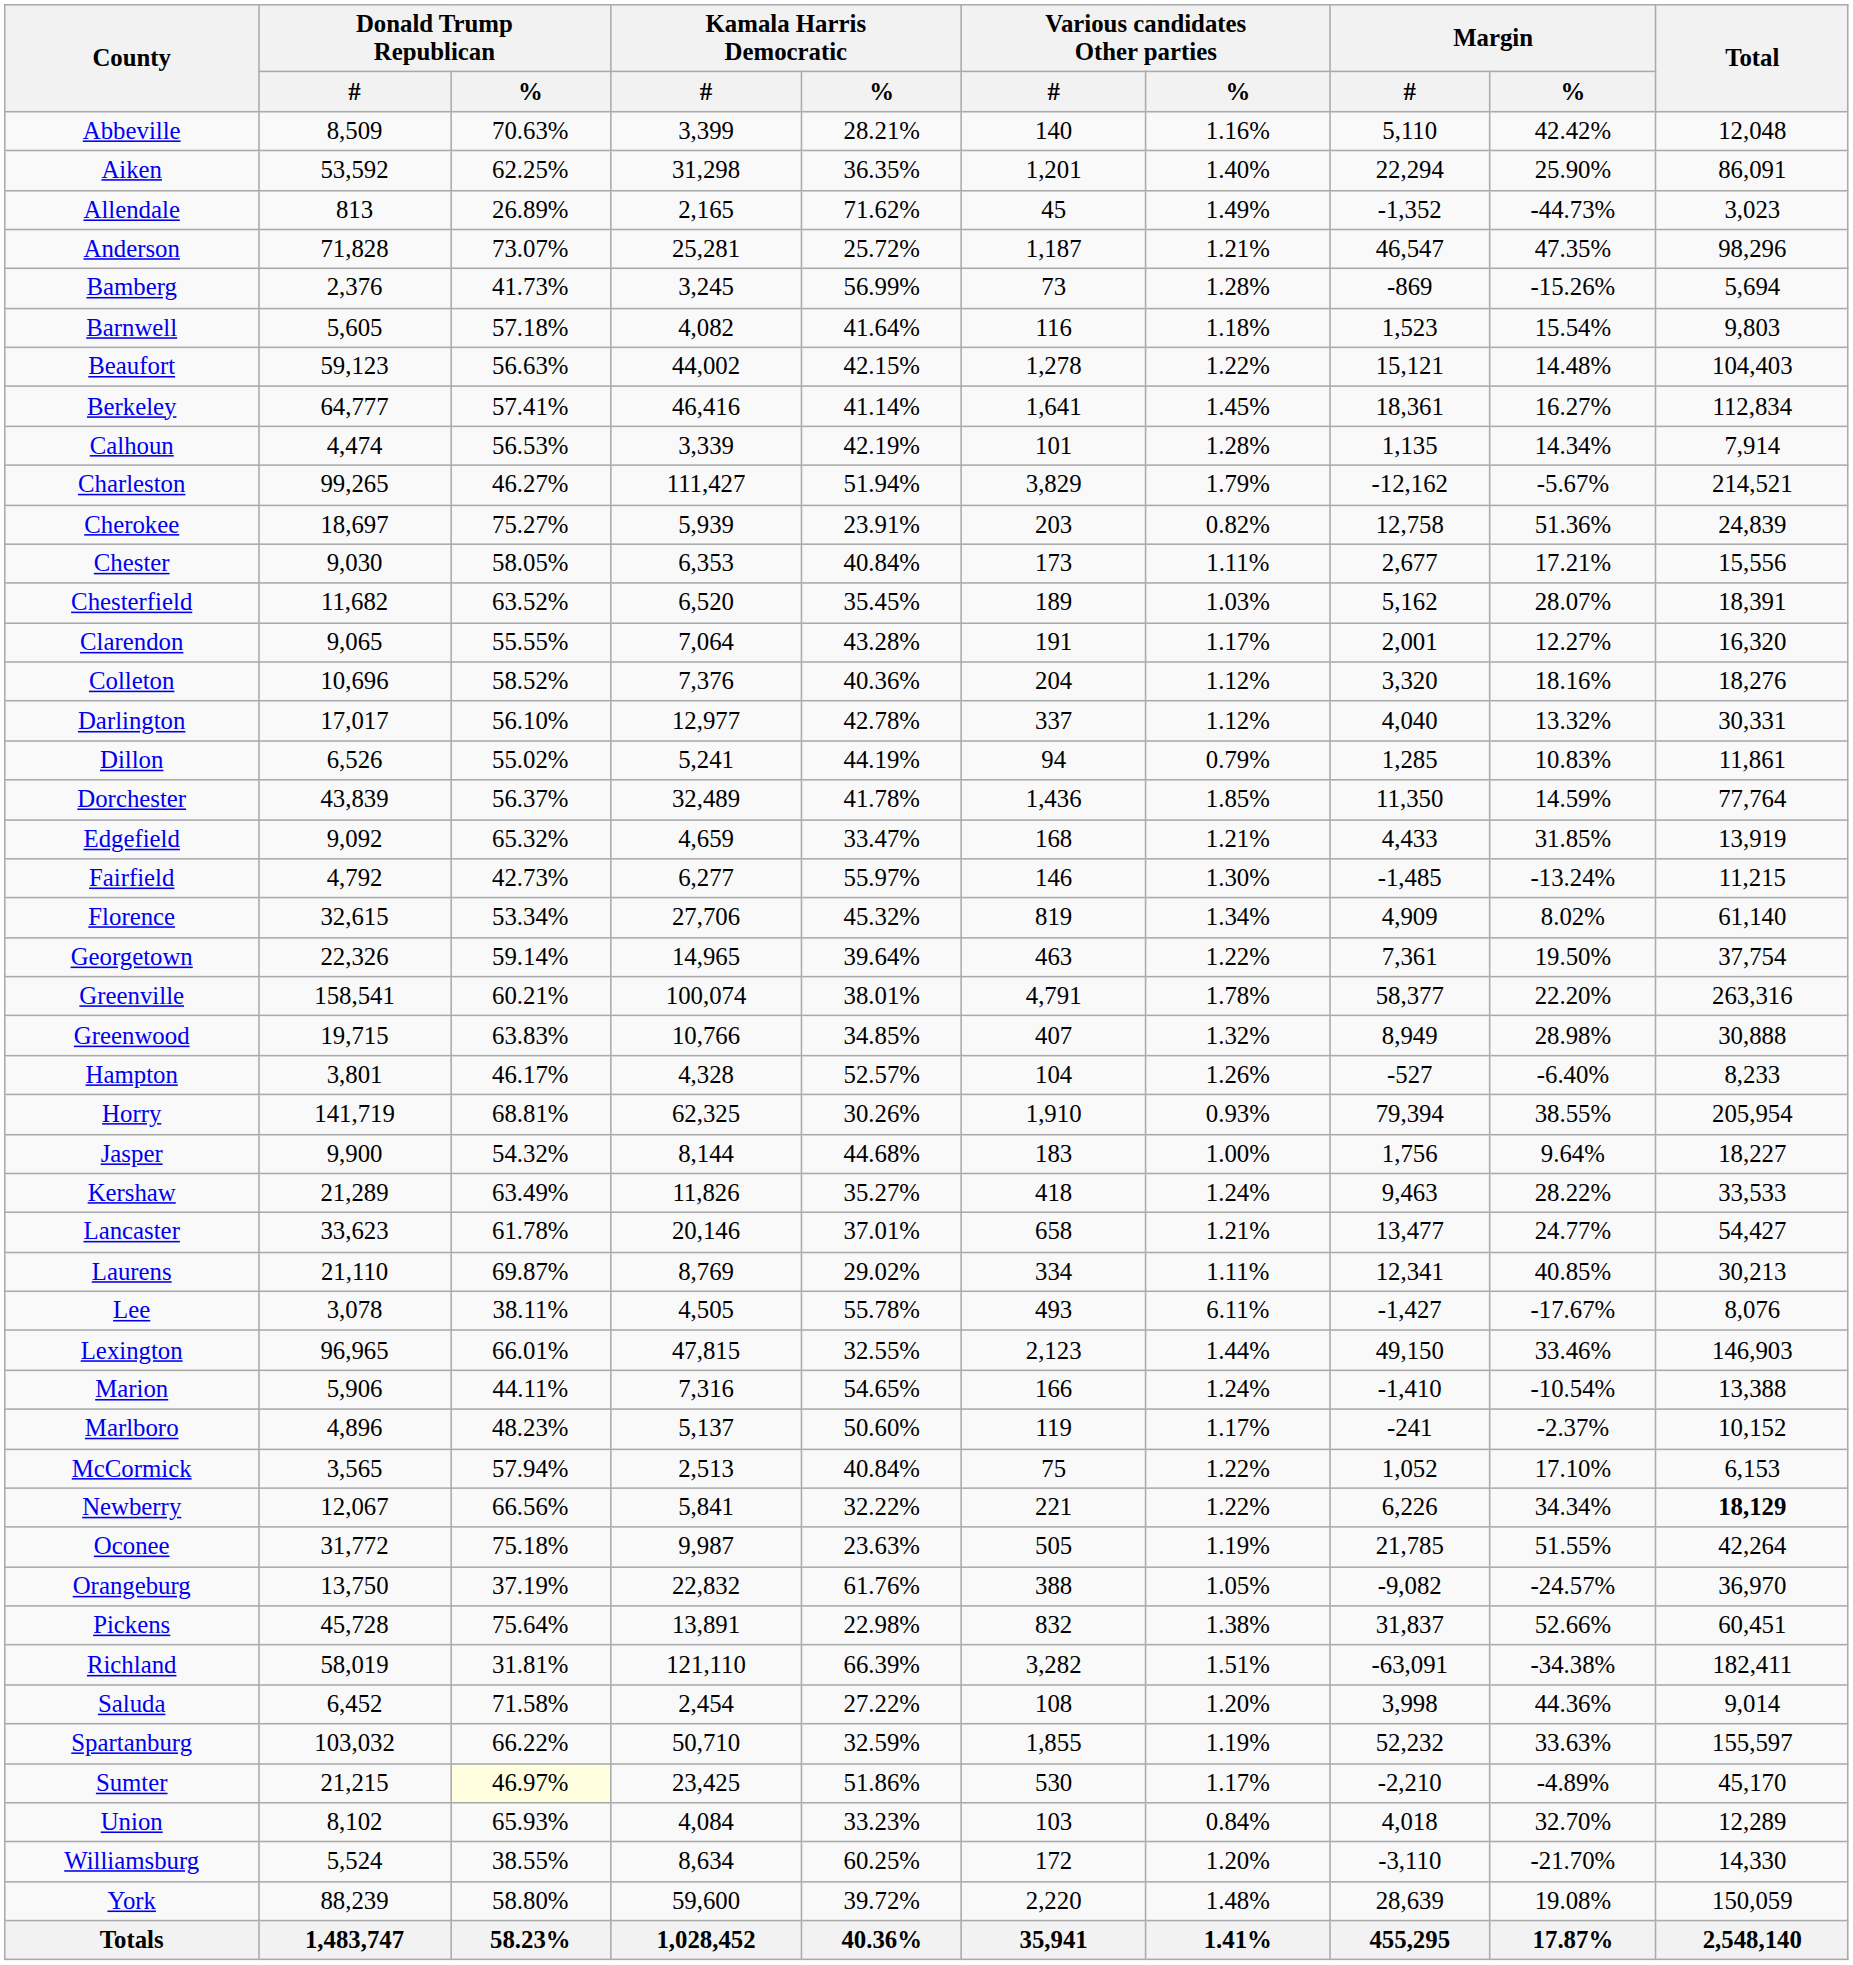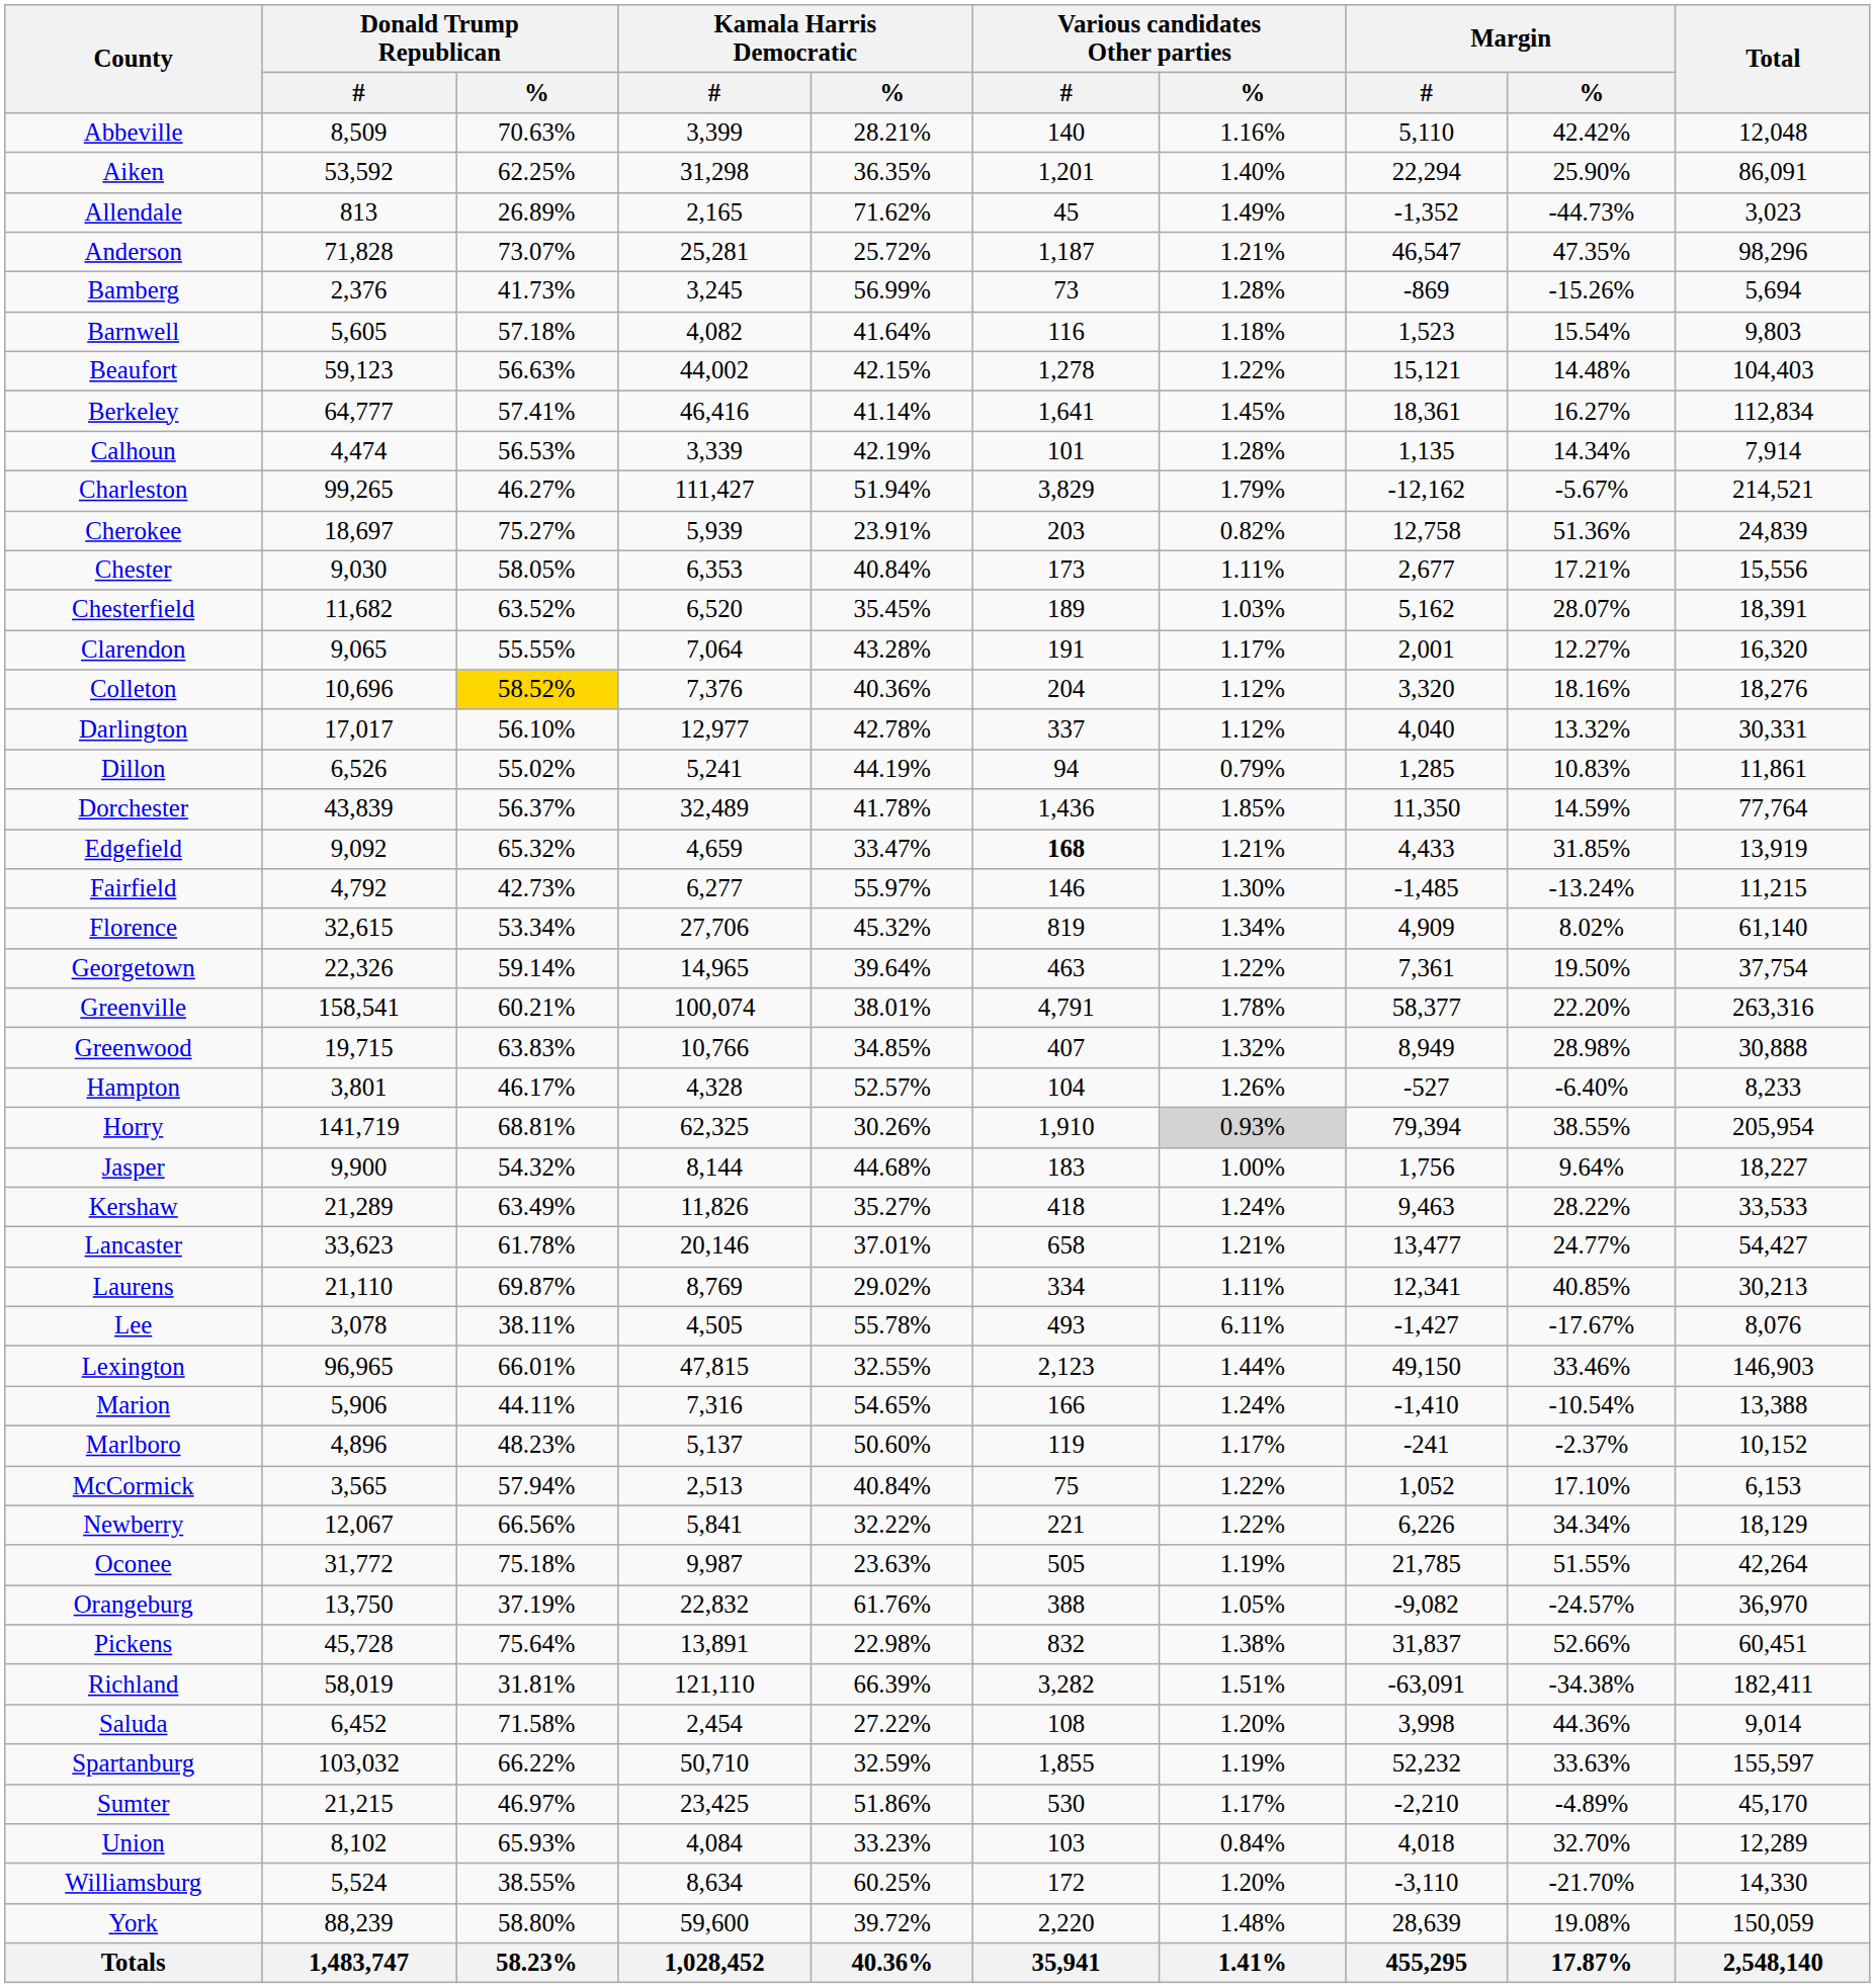Colleton | Donald Trump Republican / %: no background -> gold background
Edgefield | Various candidates Other parties / #: normal -> bold
Horry | Various candidates Other parties / %: no background -> lightgrey background
Newberry | Total: bold -> normal
Sumter | Donald Trump Republican / %: lightyellow background -> no background
